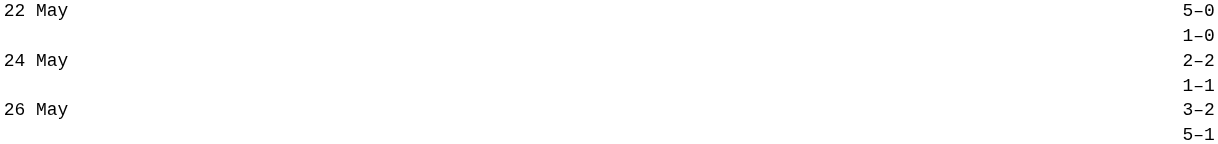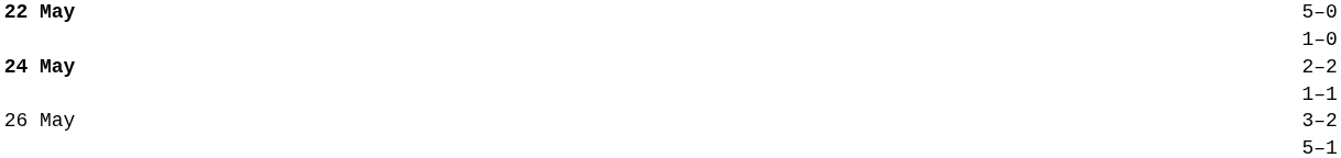5–0 | column 1: normal -> bold
2–2 | column 1: normal -> bold
